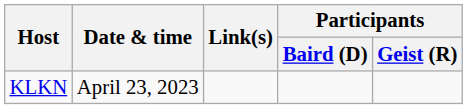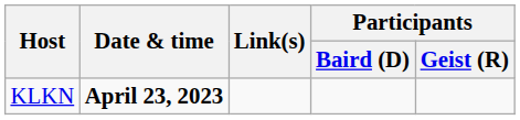KLKN | Date & time: normal -> bold
